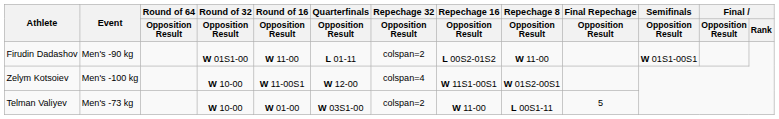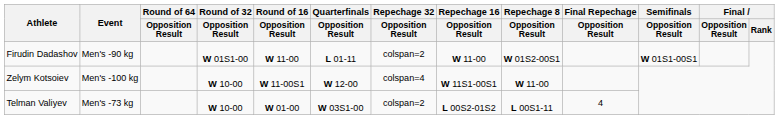Firudin Dadashov | Repechage 16 / Opposition Result: L 00S2-01S2 -> W 11-00
Firudin Dadashov | Repechage 8 / Opposition Result: W 11-00 -> W 01S2-00S1
Zelym Kotsoiev | Repechage 8 / Opposition Result: W 01S2-00S1 -> W 11-00
Telman Valiyev | Repechage 16 / Opposition Result: W 11-00 -> L 00S2-01S2
Telman Valiyev | Final Repechage / Opposition Result: 5 -> 4
